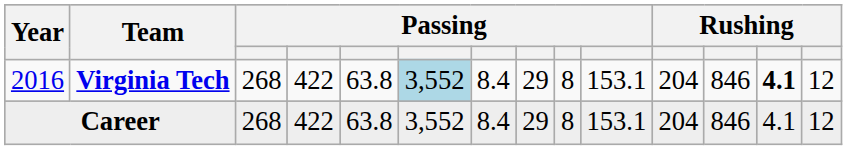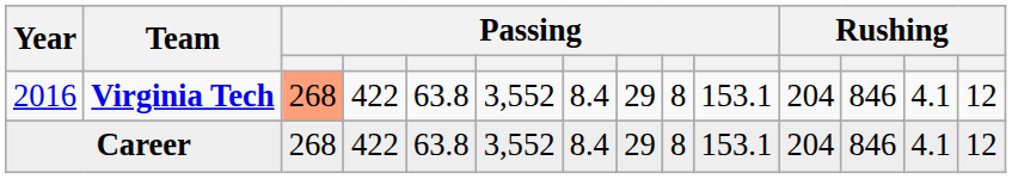2016 | column 3: no background -> lightsalmon background
2016 | column 6: lightblue background -> no background
2016 | column 13: bold -> normal
